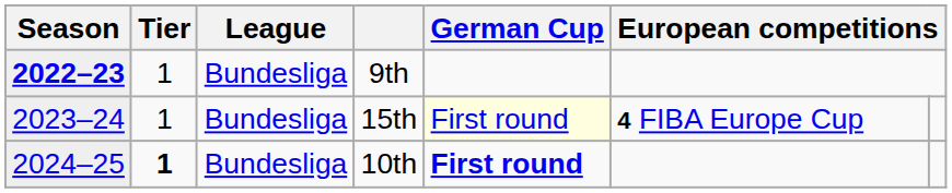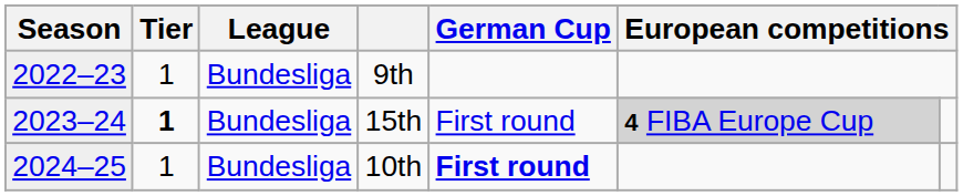9th | Season: bold -> normal
15th | Tier: normal -> bold
15th | German Cup: lightyellow background -> no background
15th | column 6: no background -> lightgrey background
10th | Tier: bold -> normal
